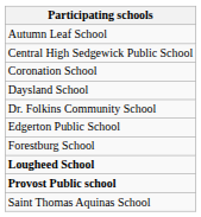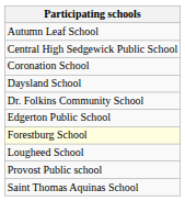row 8 | column 1: no background -> lightyellow background
row 9 | column 1: bold -> normal
row 10 | column 1: bold -> normal
